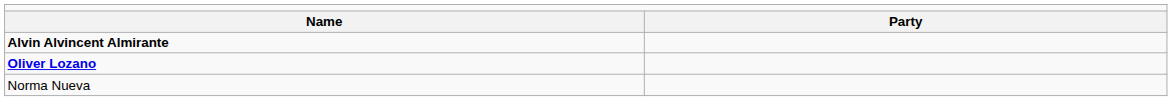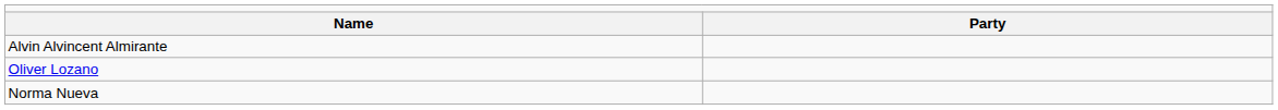Alvin Alvincent Almirante | column 1: bold -> normal
Oliver Lozano | column 1: bold -> normal
